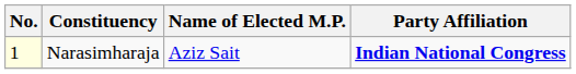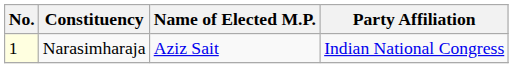Narasimharaja | Party Affiliation: bold -> normal
